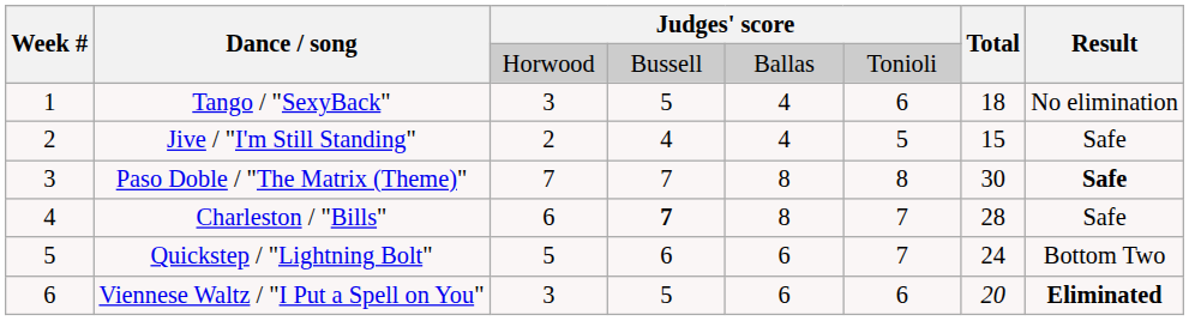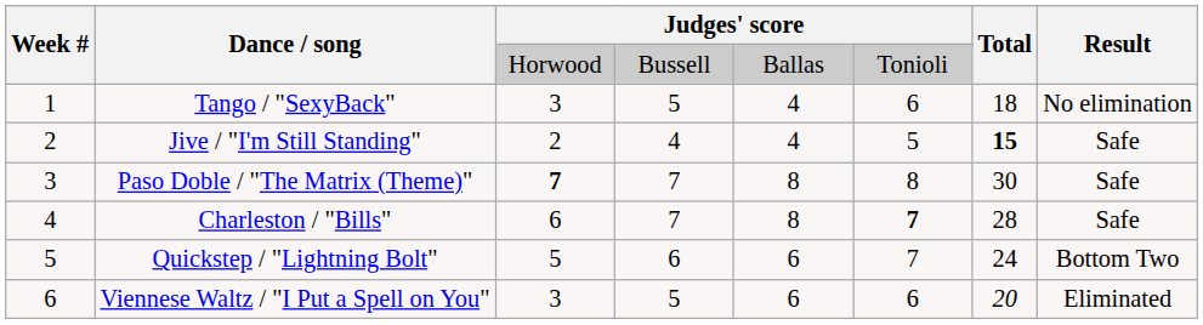Jive / "I'm Still Standing" | Total: normal -> bold
Paso Doble / "The Matrix (Theme)" | column 3: normal -> bold
Paso Doble / "The Matrix (Theme)" | Result: bold -> normal
Charleston / "Bills" | column 4: bold -> normal
Charleston / "Bills" | column 6: normal -> bold
Viennese Waltz / "I Put a Spell on You" | Result: bold -> normal
